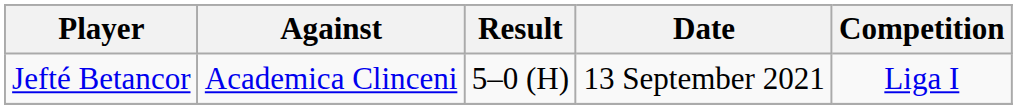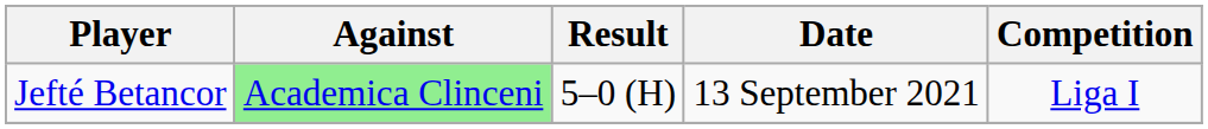Jefté Betancor | Against: no background -> lightgreen background
